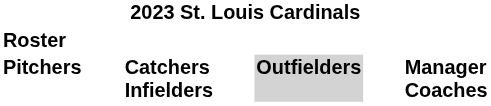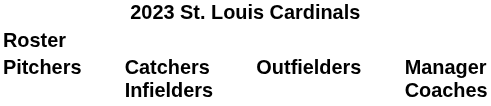Pitchers | column 3: lightgrey background -> no background
